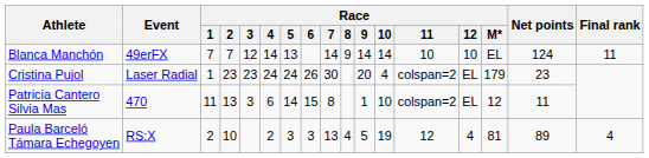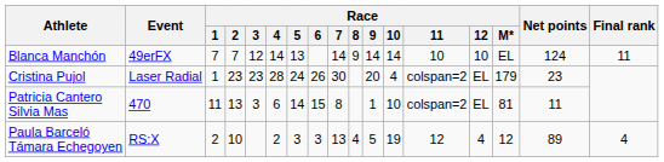Cristina Pujol | Race / 4: 24 -> 28
Patricia Cantero Silvia Mas | Race / M*: 12 -> 81
Paula Barceló Támara Echegoyen | Race / M*: 81 -> 12
